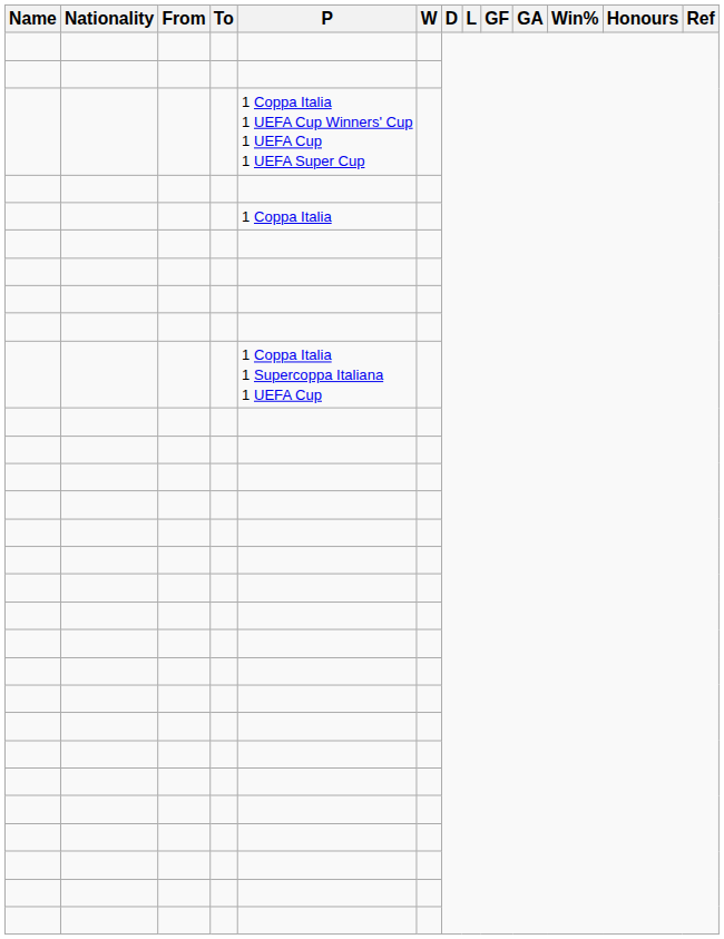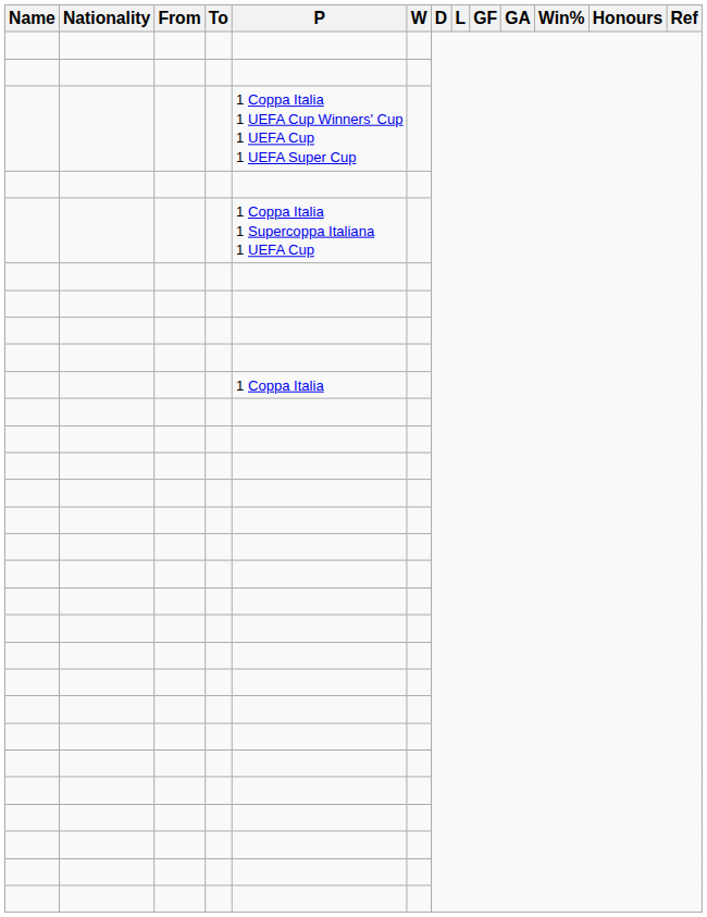row 6 | P: 1 Coppa Italia -> 1 Coppa Italia 1 Supercoppa Italiana 1 UEFA Cup
row 11 | P: 1 Coppa Italia 1 Supercoppa Italiana 1 UEFA Cup -> 1 Coppa Italia
